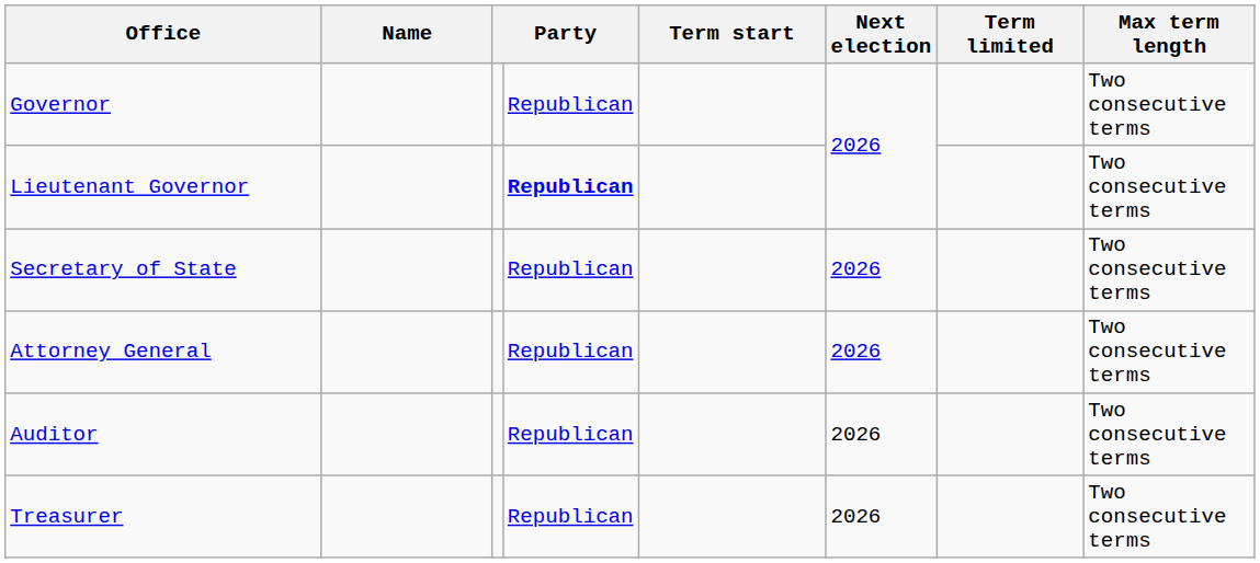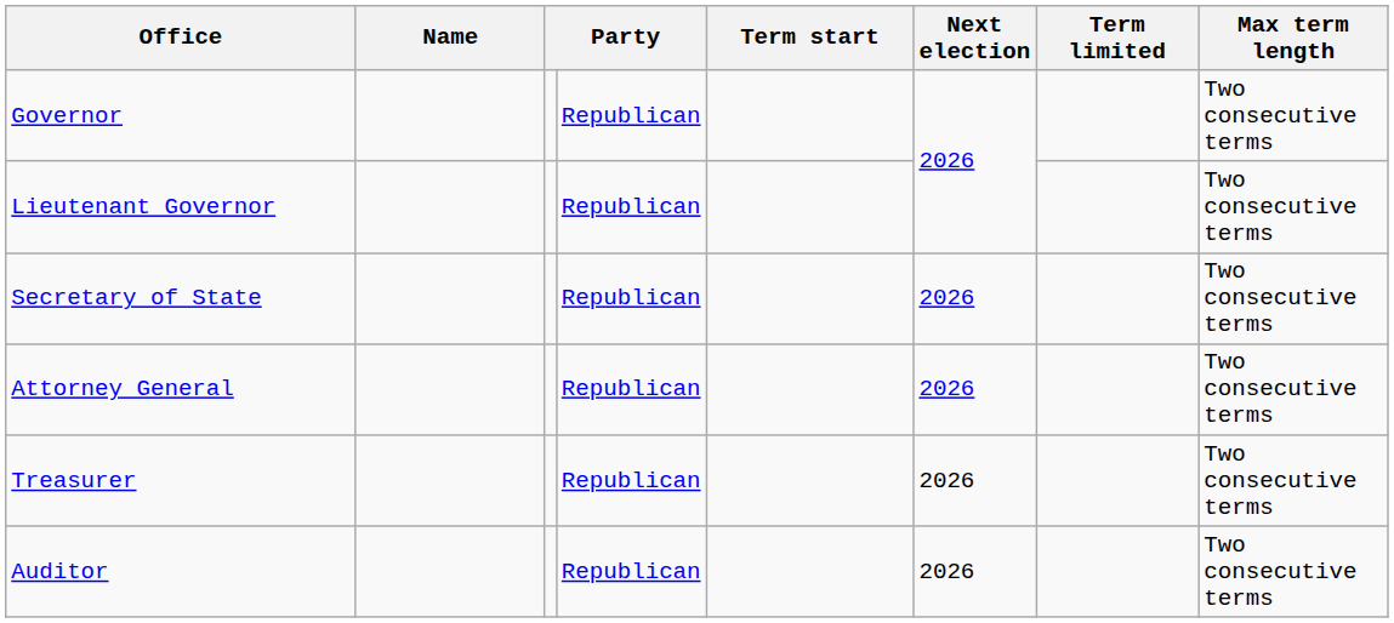Lieutenant Governor | column 4: bold -> normal
rows swapped: Treasurer <-> Auditor
